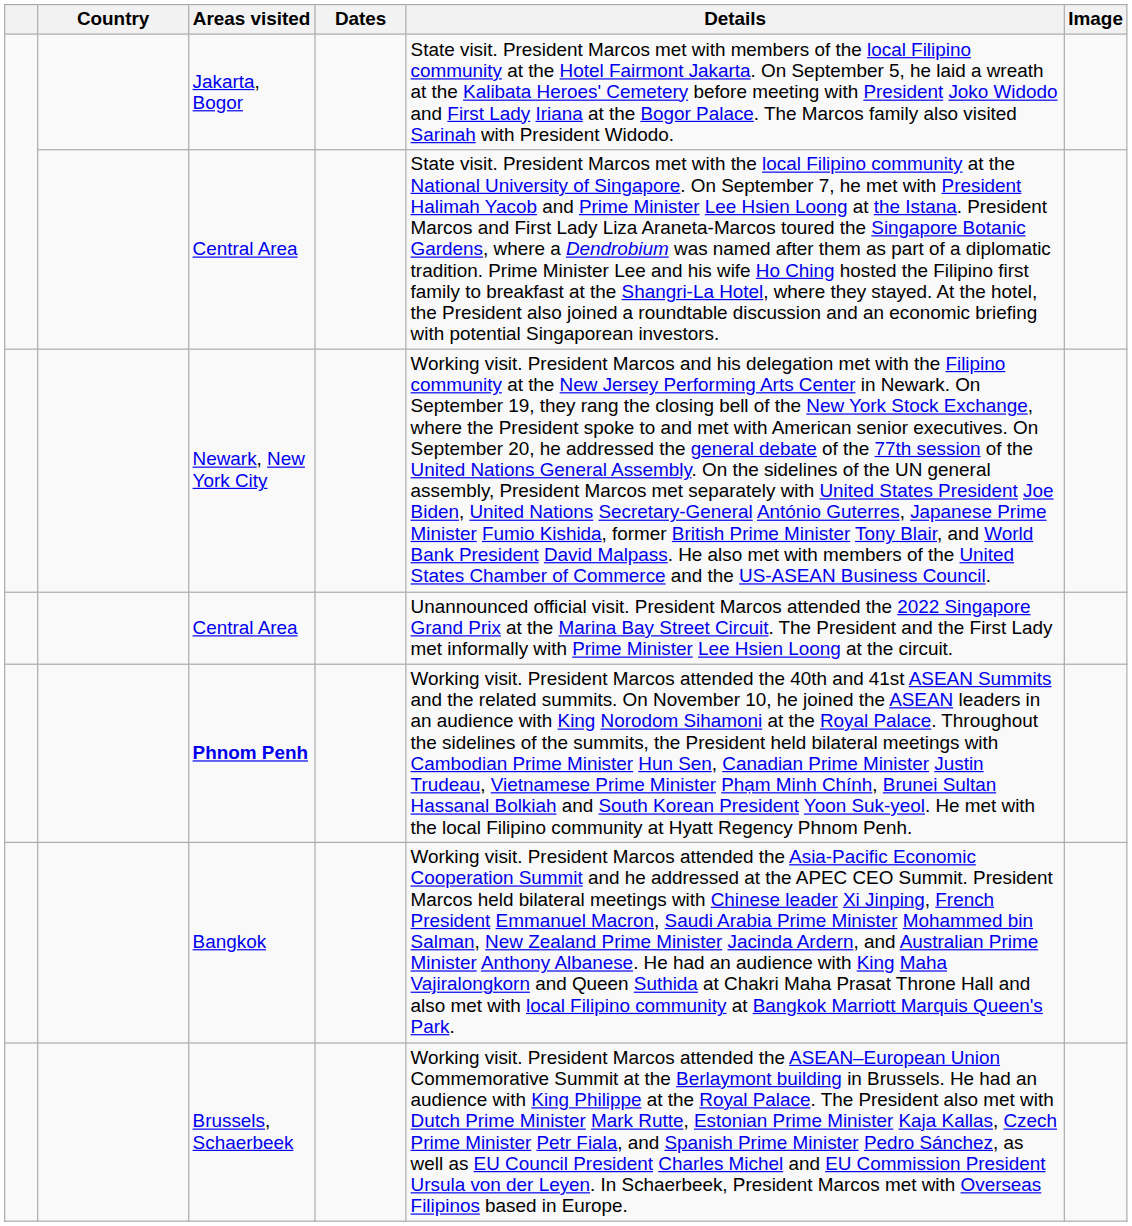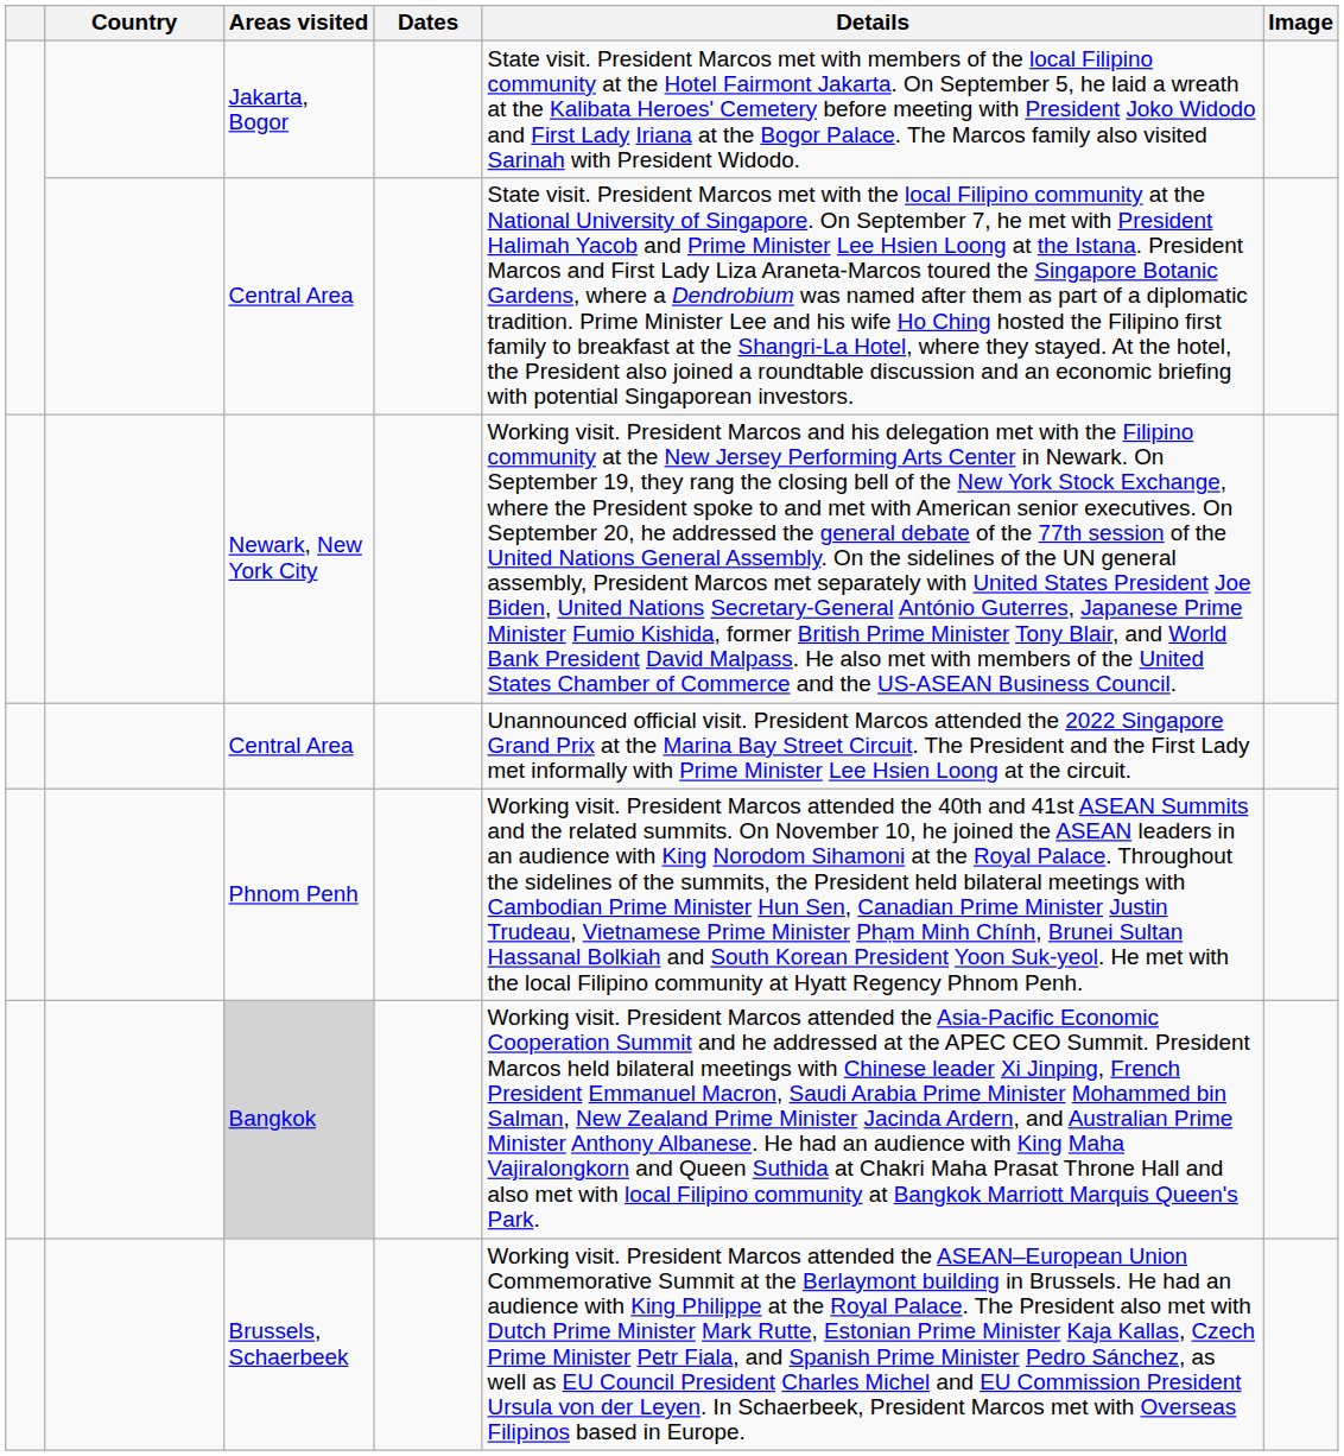Phnom Penh | Areas visited: bold -> normal
Bangkok | Areas visited: no background -> lightgrey background
